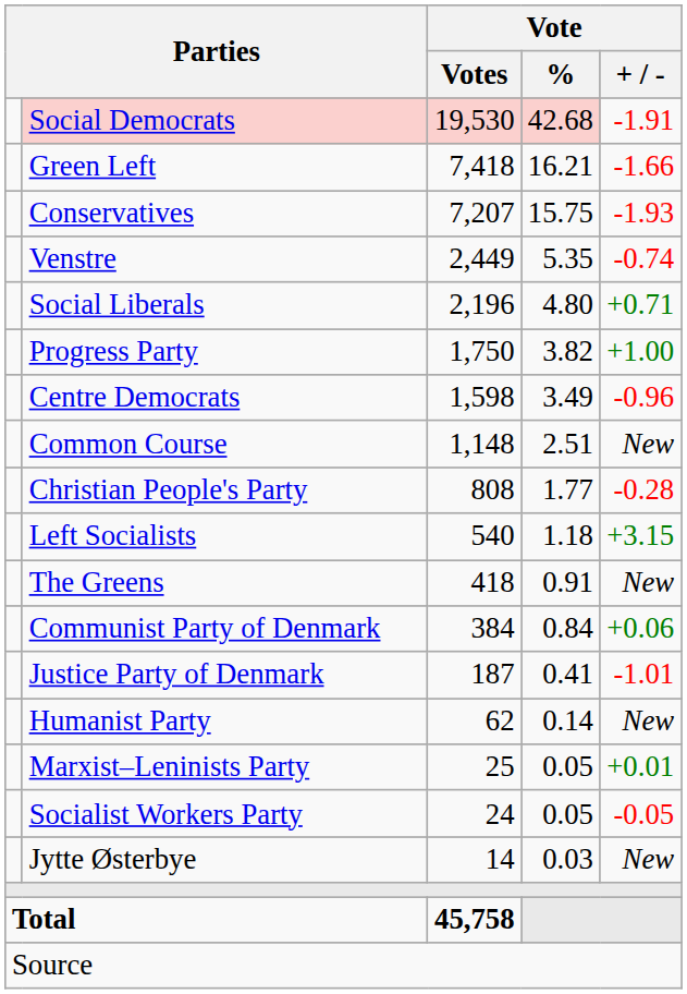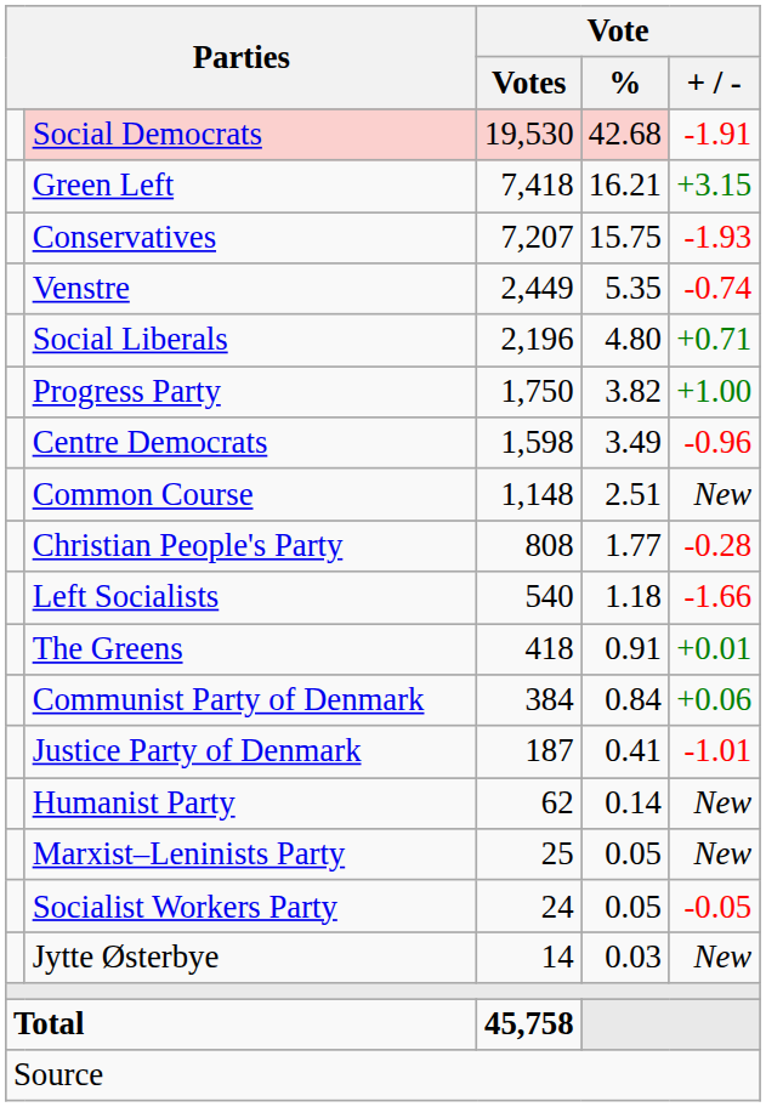Green Left | Vote / + / -: -1.66 -> +3.15
Left Socialists | Vote / + / -: +3.15 -> -1.66
The Greens | Vote / + / -: New -> +0.01
Marxist–Leninists Party | Vote / + / -: +0.01 -> New
